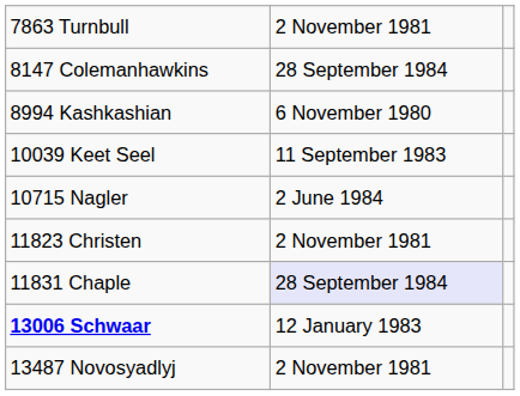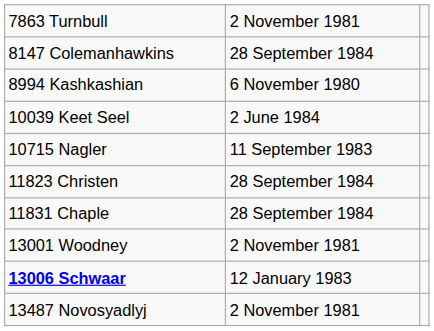10039 Keet Seel | column 2: 11 September 1983 -> 2 June 1984
10715 Nagler | column 2: 2 June 1984 -> 11 September 1983
11823 Christen | column 2: 2 November 1981 -> 28 September 1984
11831 Chaple | column 2: lavender background -> no background
+ row: 13001 Woodney | 2 November 1981
